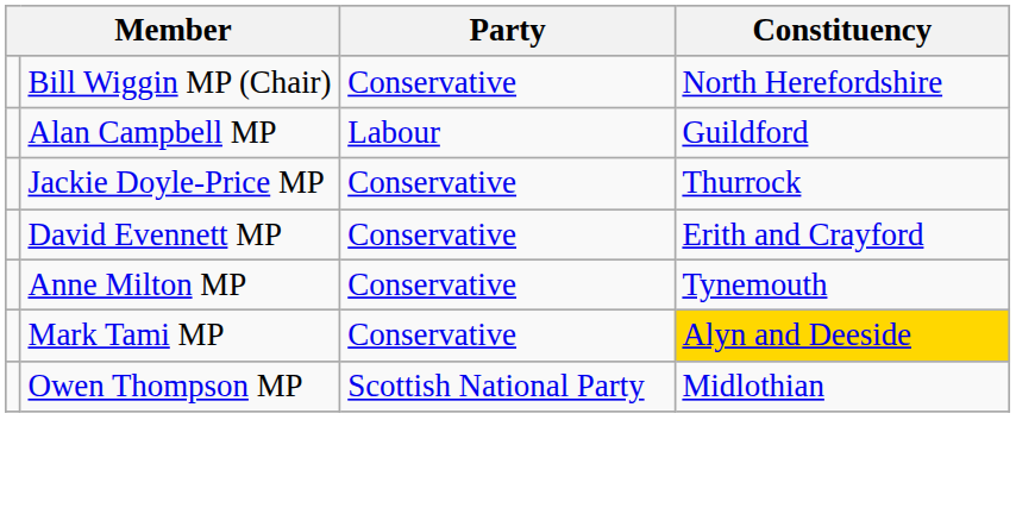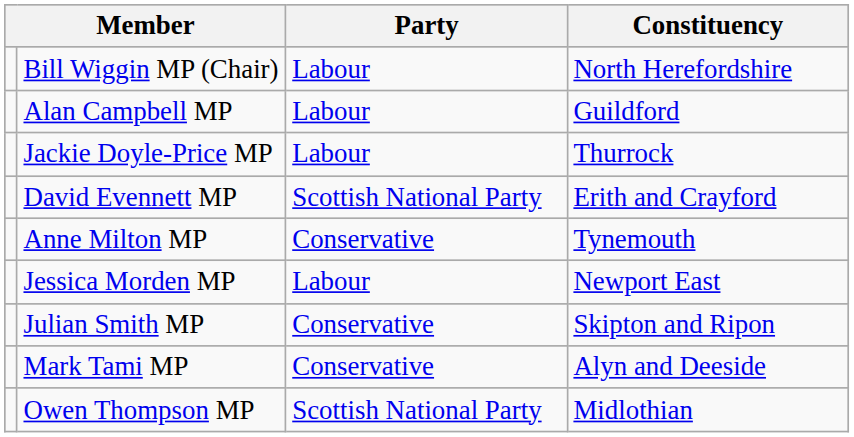Bill Wiggin MP (Chair) | Party: Conservative -> Labour
Jackie Doyle-Price MP | Party: Conservative -> Labour
David Evennett MP | Party: Conservative -> Scottish National Party
+ row: Jessica Morden MP | Labour | Newport East
+ row: Julian Smith MP | Conservative | Skipton and Ripon
Mark Tami MP | Constituency: gold background -> no background
